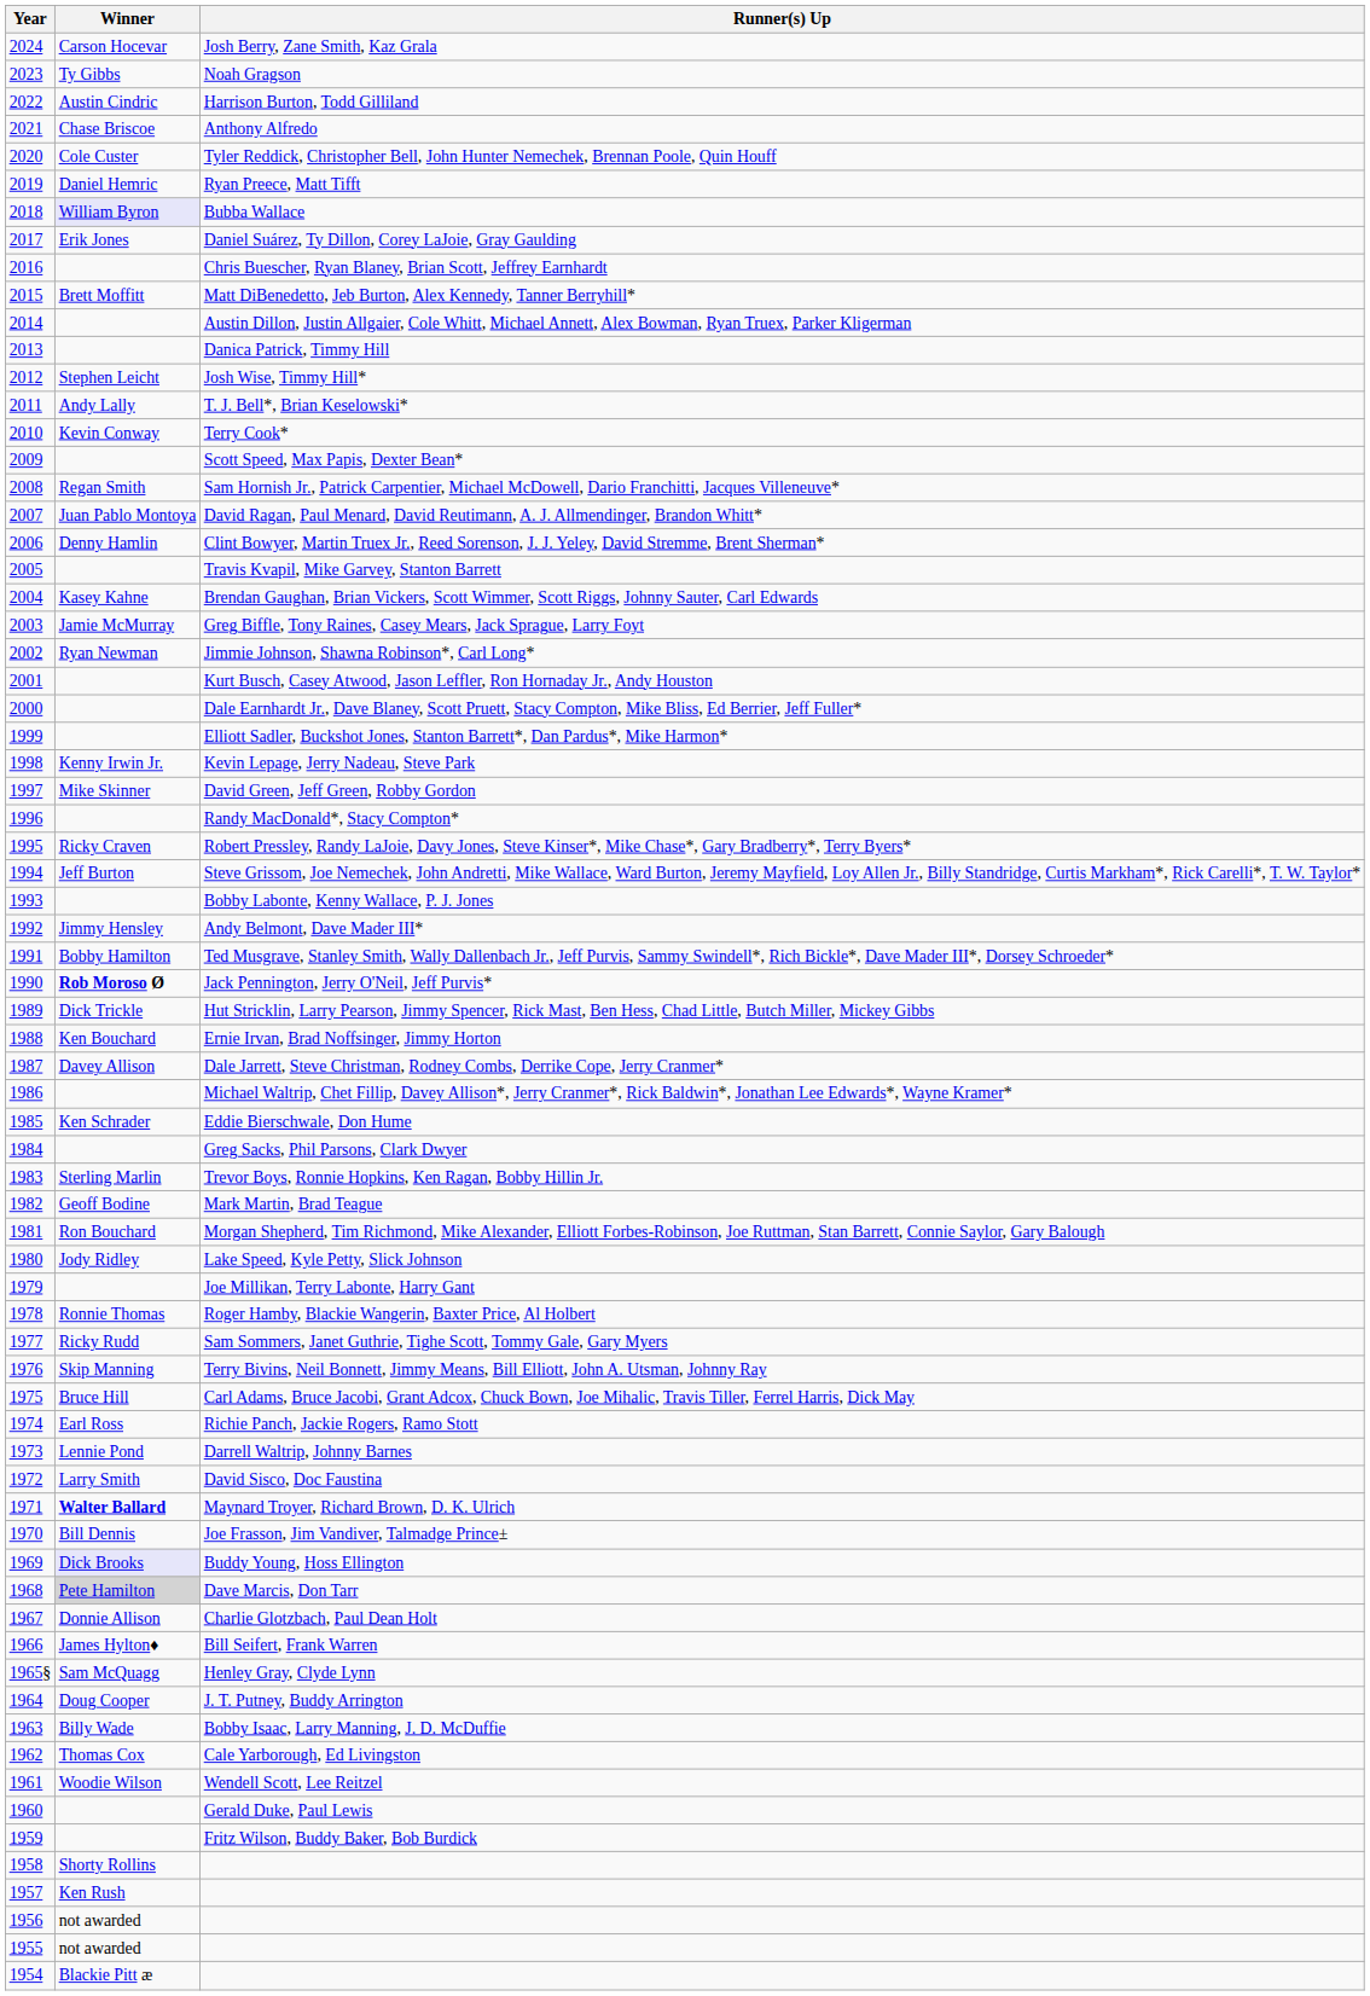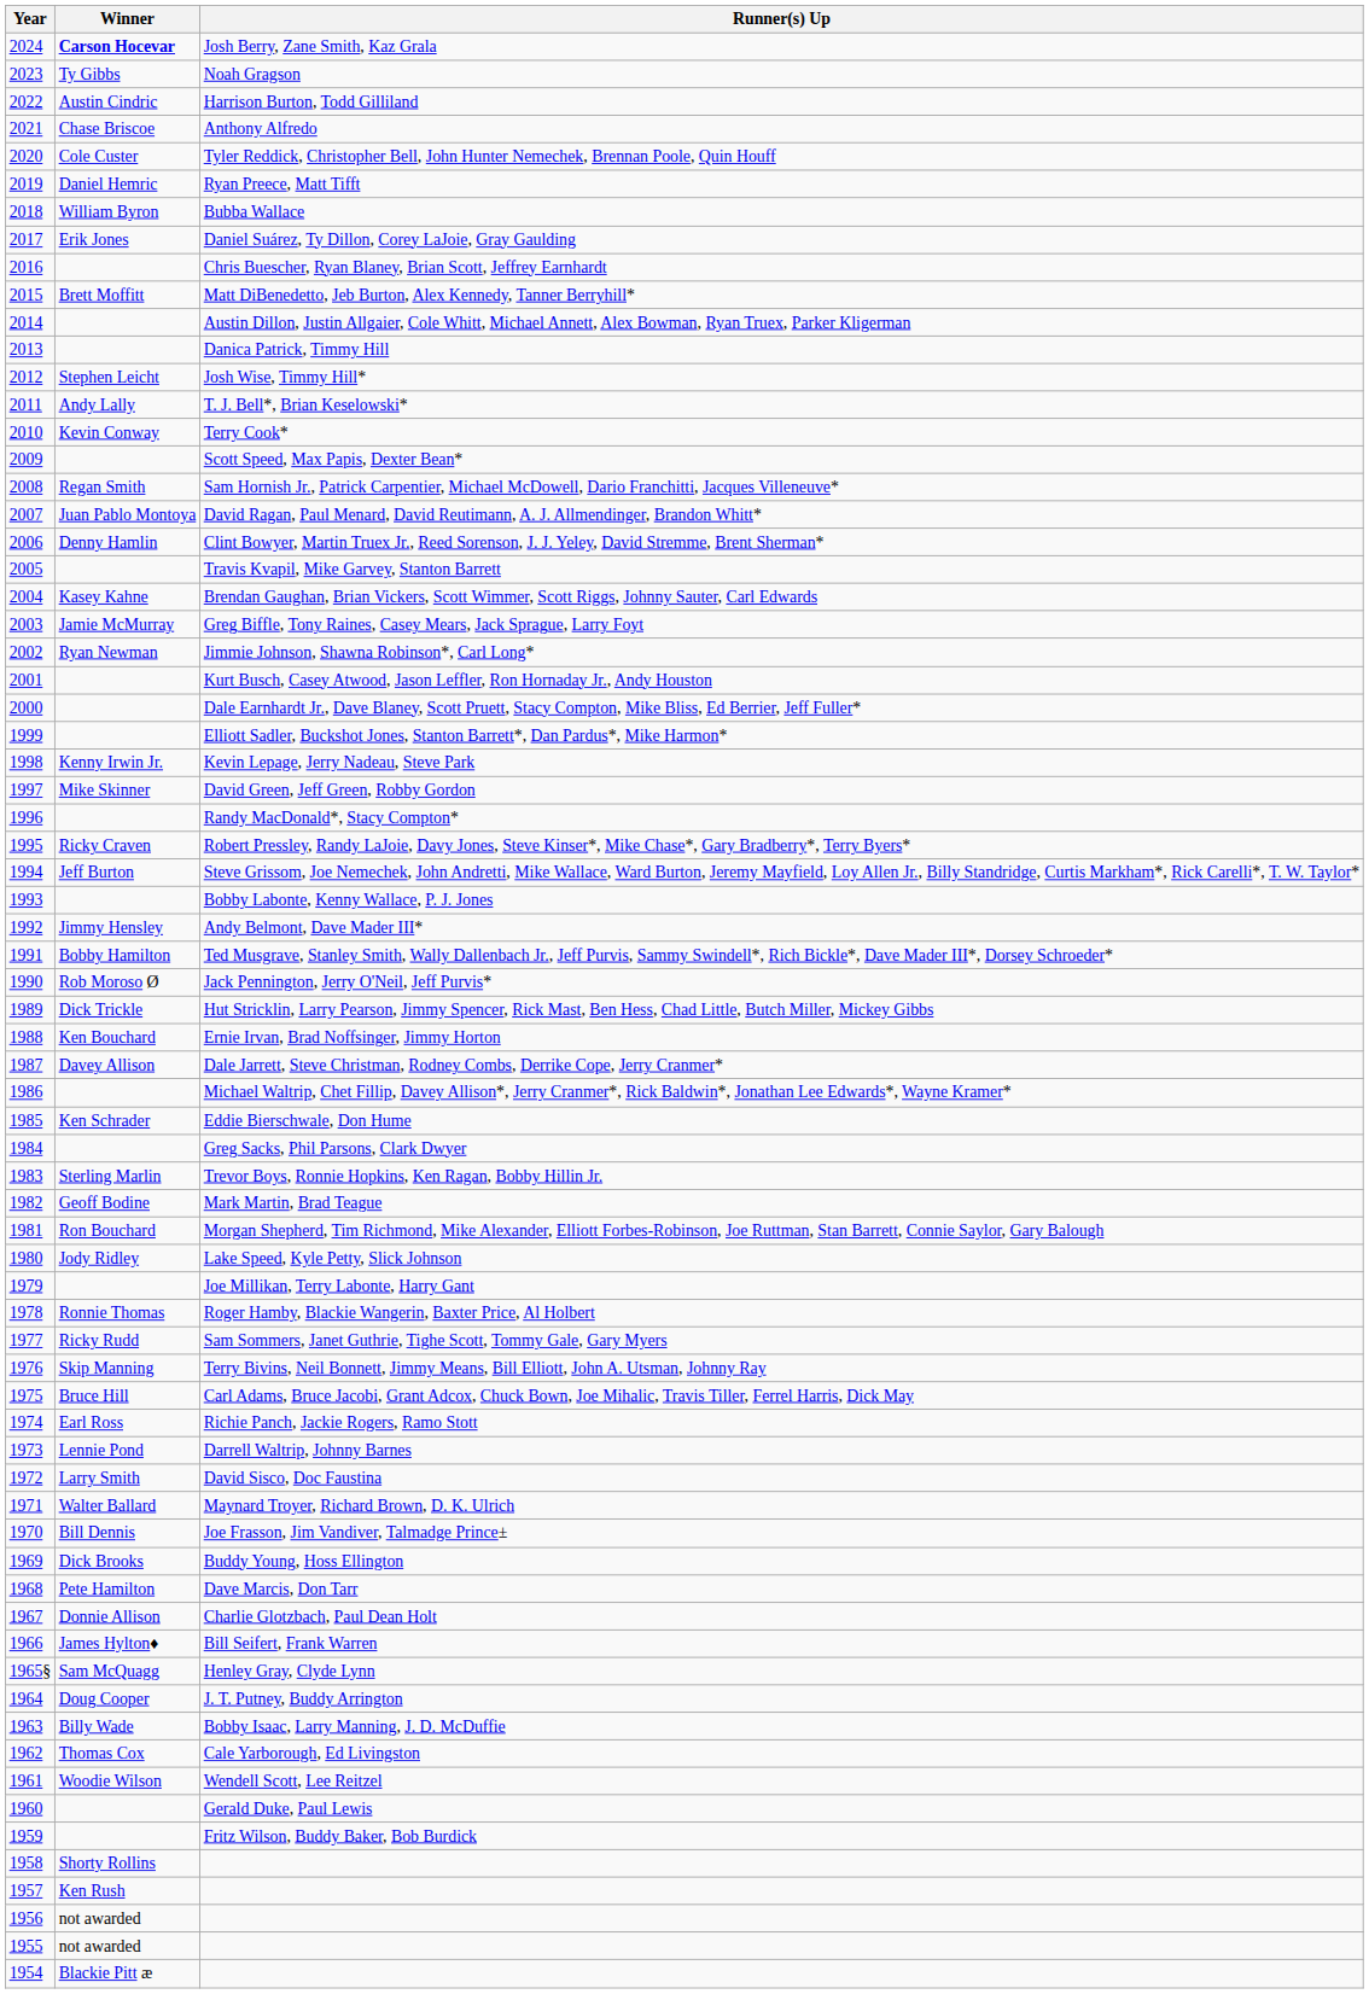Josh Berry, Zane Smith, Kaz Grala | Winner: normal -> bold
Bubba Wallace | Winner: lavender background -> no background
Jack Pennington, Jerry O'Neil, Jeff Purvis* | Winner: bold -> normal
Maynard Troyer, Richard Brown, D. K. Ulrich | Winner: bold -> normal
Buddy Young, Hoss Ellington | Winner: lavender background -> no background
Dave Marcis, Don Tarr | Winner: lightgrey background -> no background
